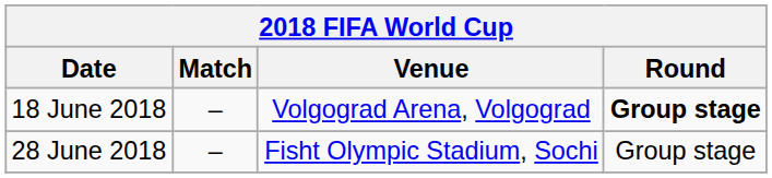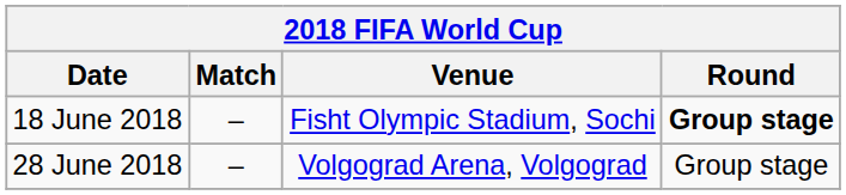18 June 2018 | Venue: Volgograd Arena, Volgograd -> Fisht Olympic Stadium, Sochi
28 June 2018 | Venue: Fisht Olympic Stadium, Sochi -> Volgograd Arena, Volgograd
